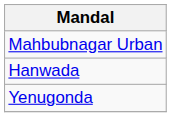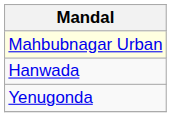row 2 | column 1: no background -> lightyellow background
